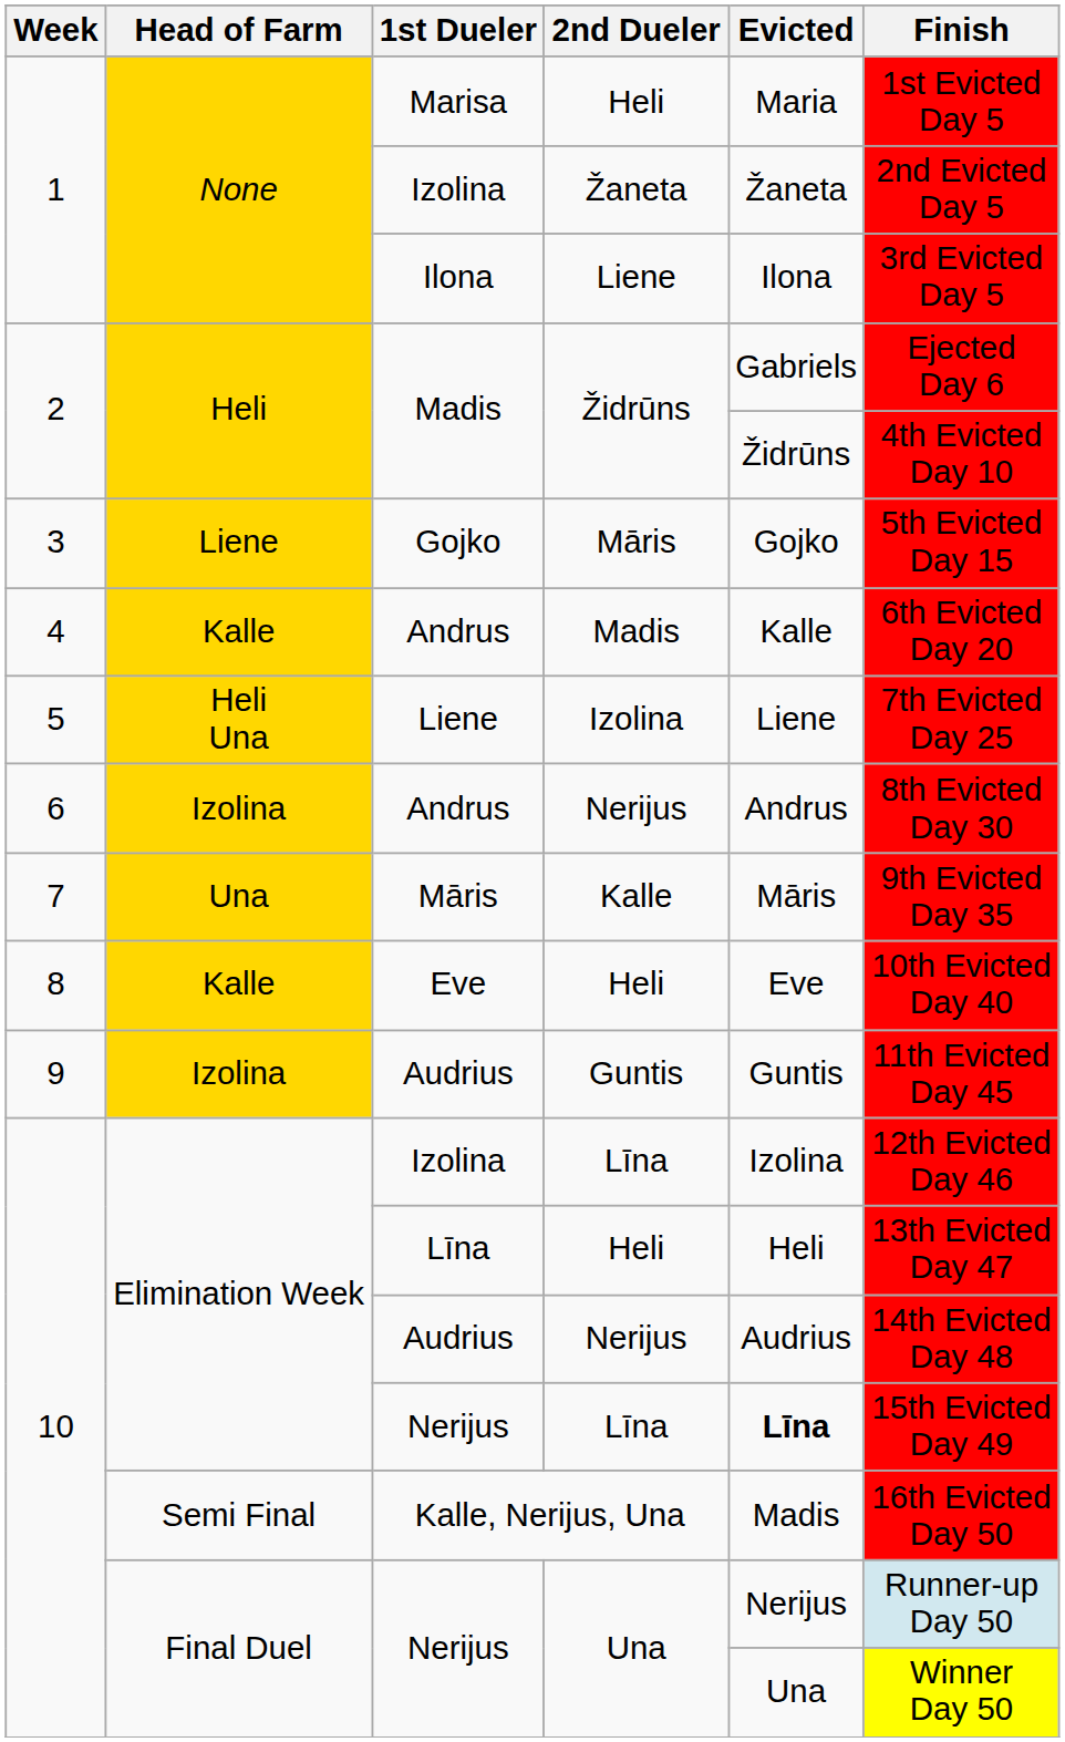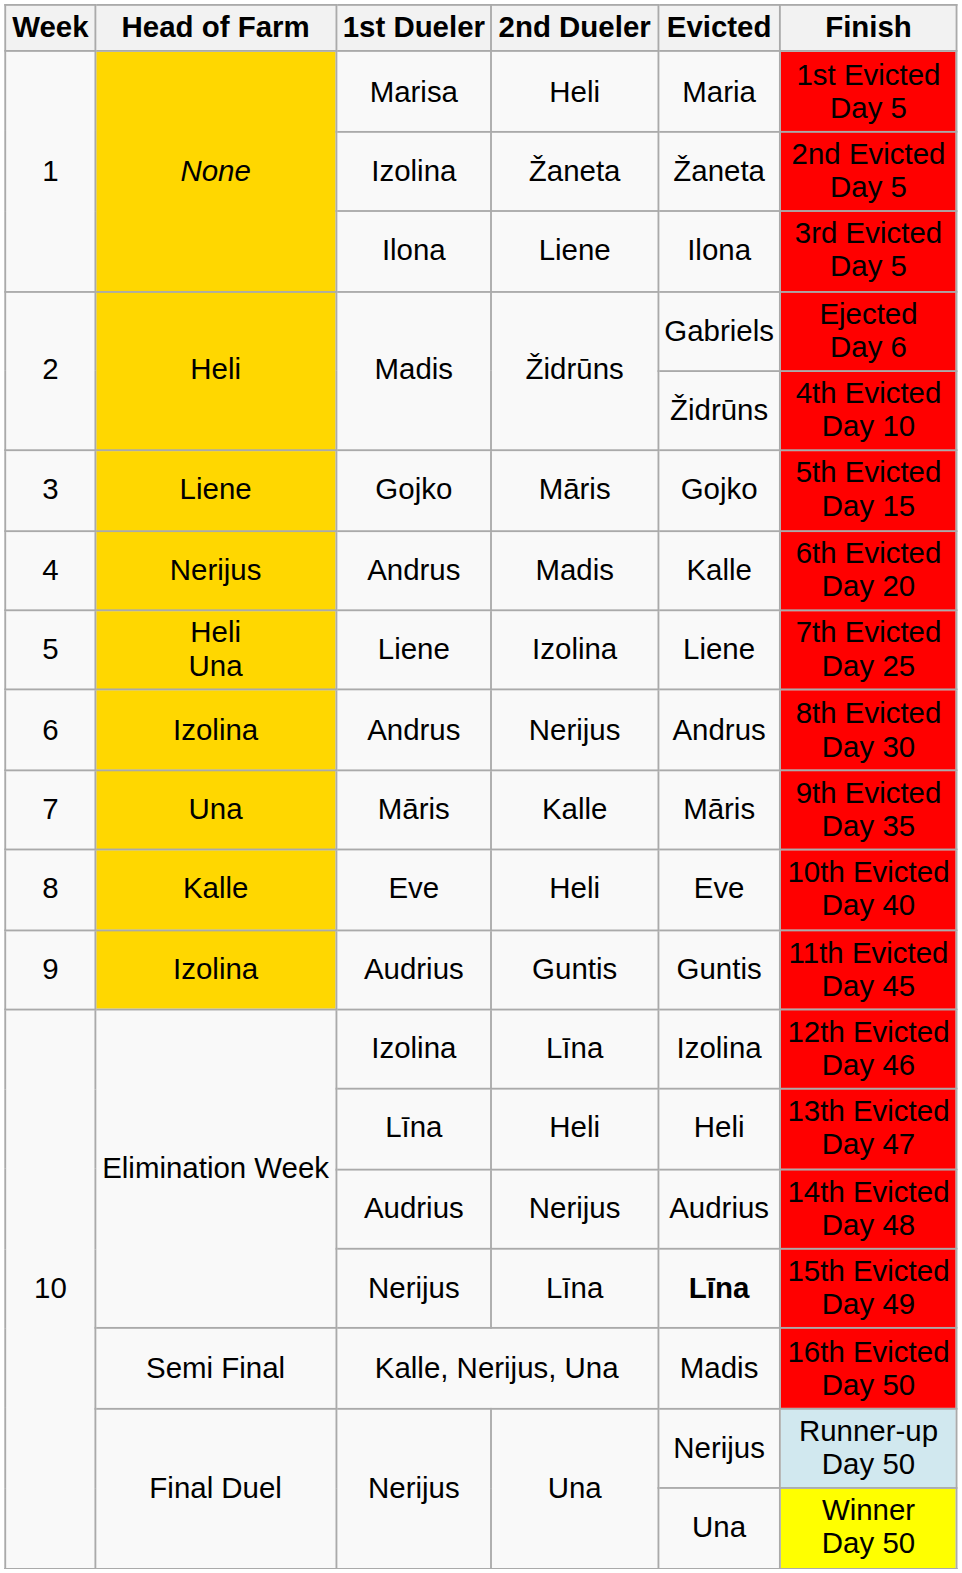Andrus / Madis | Head of Farm: Kalle -> Nerijus
